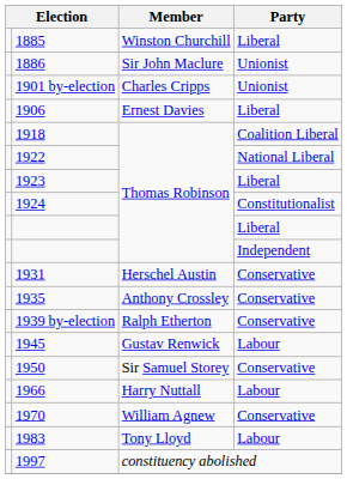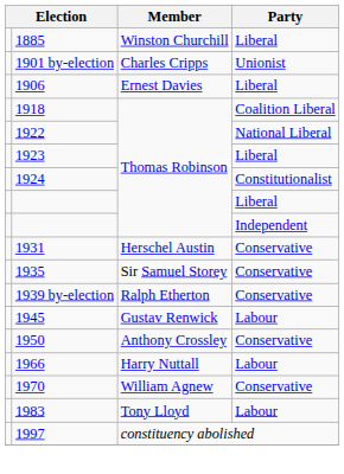- row: 1886 | Sir John Maclure | Unionist
1935 | Member: Anthony Crossley -> Sir Samuel Storey
1950 | Member: Sir Samuel Storey -> Anthony Crossley
